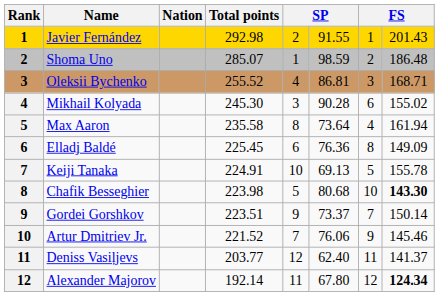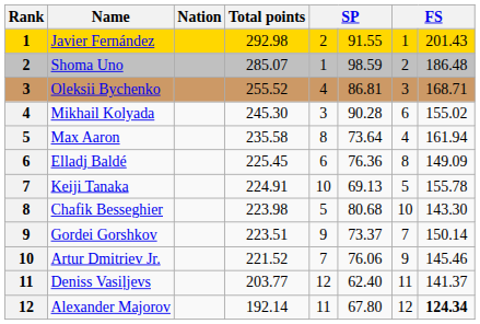Chafik Besseghier | column 8: bold -> normal
